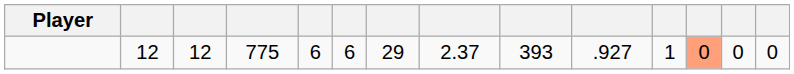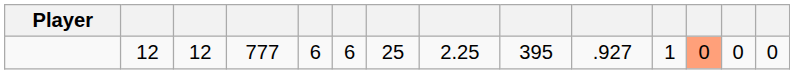row 2 | column 4: 775 -> 777
row 2 | column 7: 29 -> 25
row 2 | column 8: 2.37 -> 2.25
row 2 | column 9: 393 -> 395
